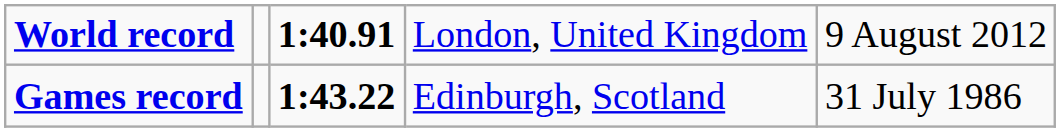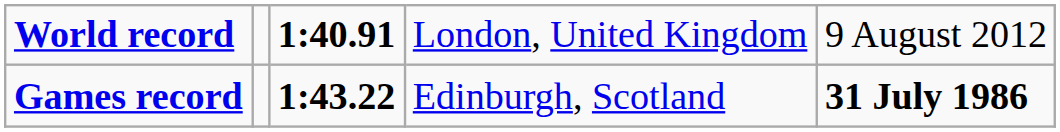Games record | column 5: normal -> bold
